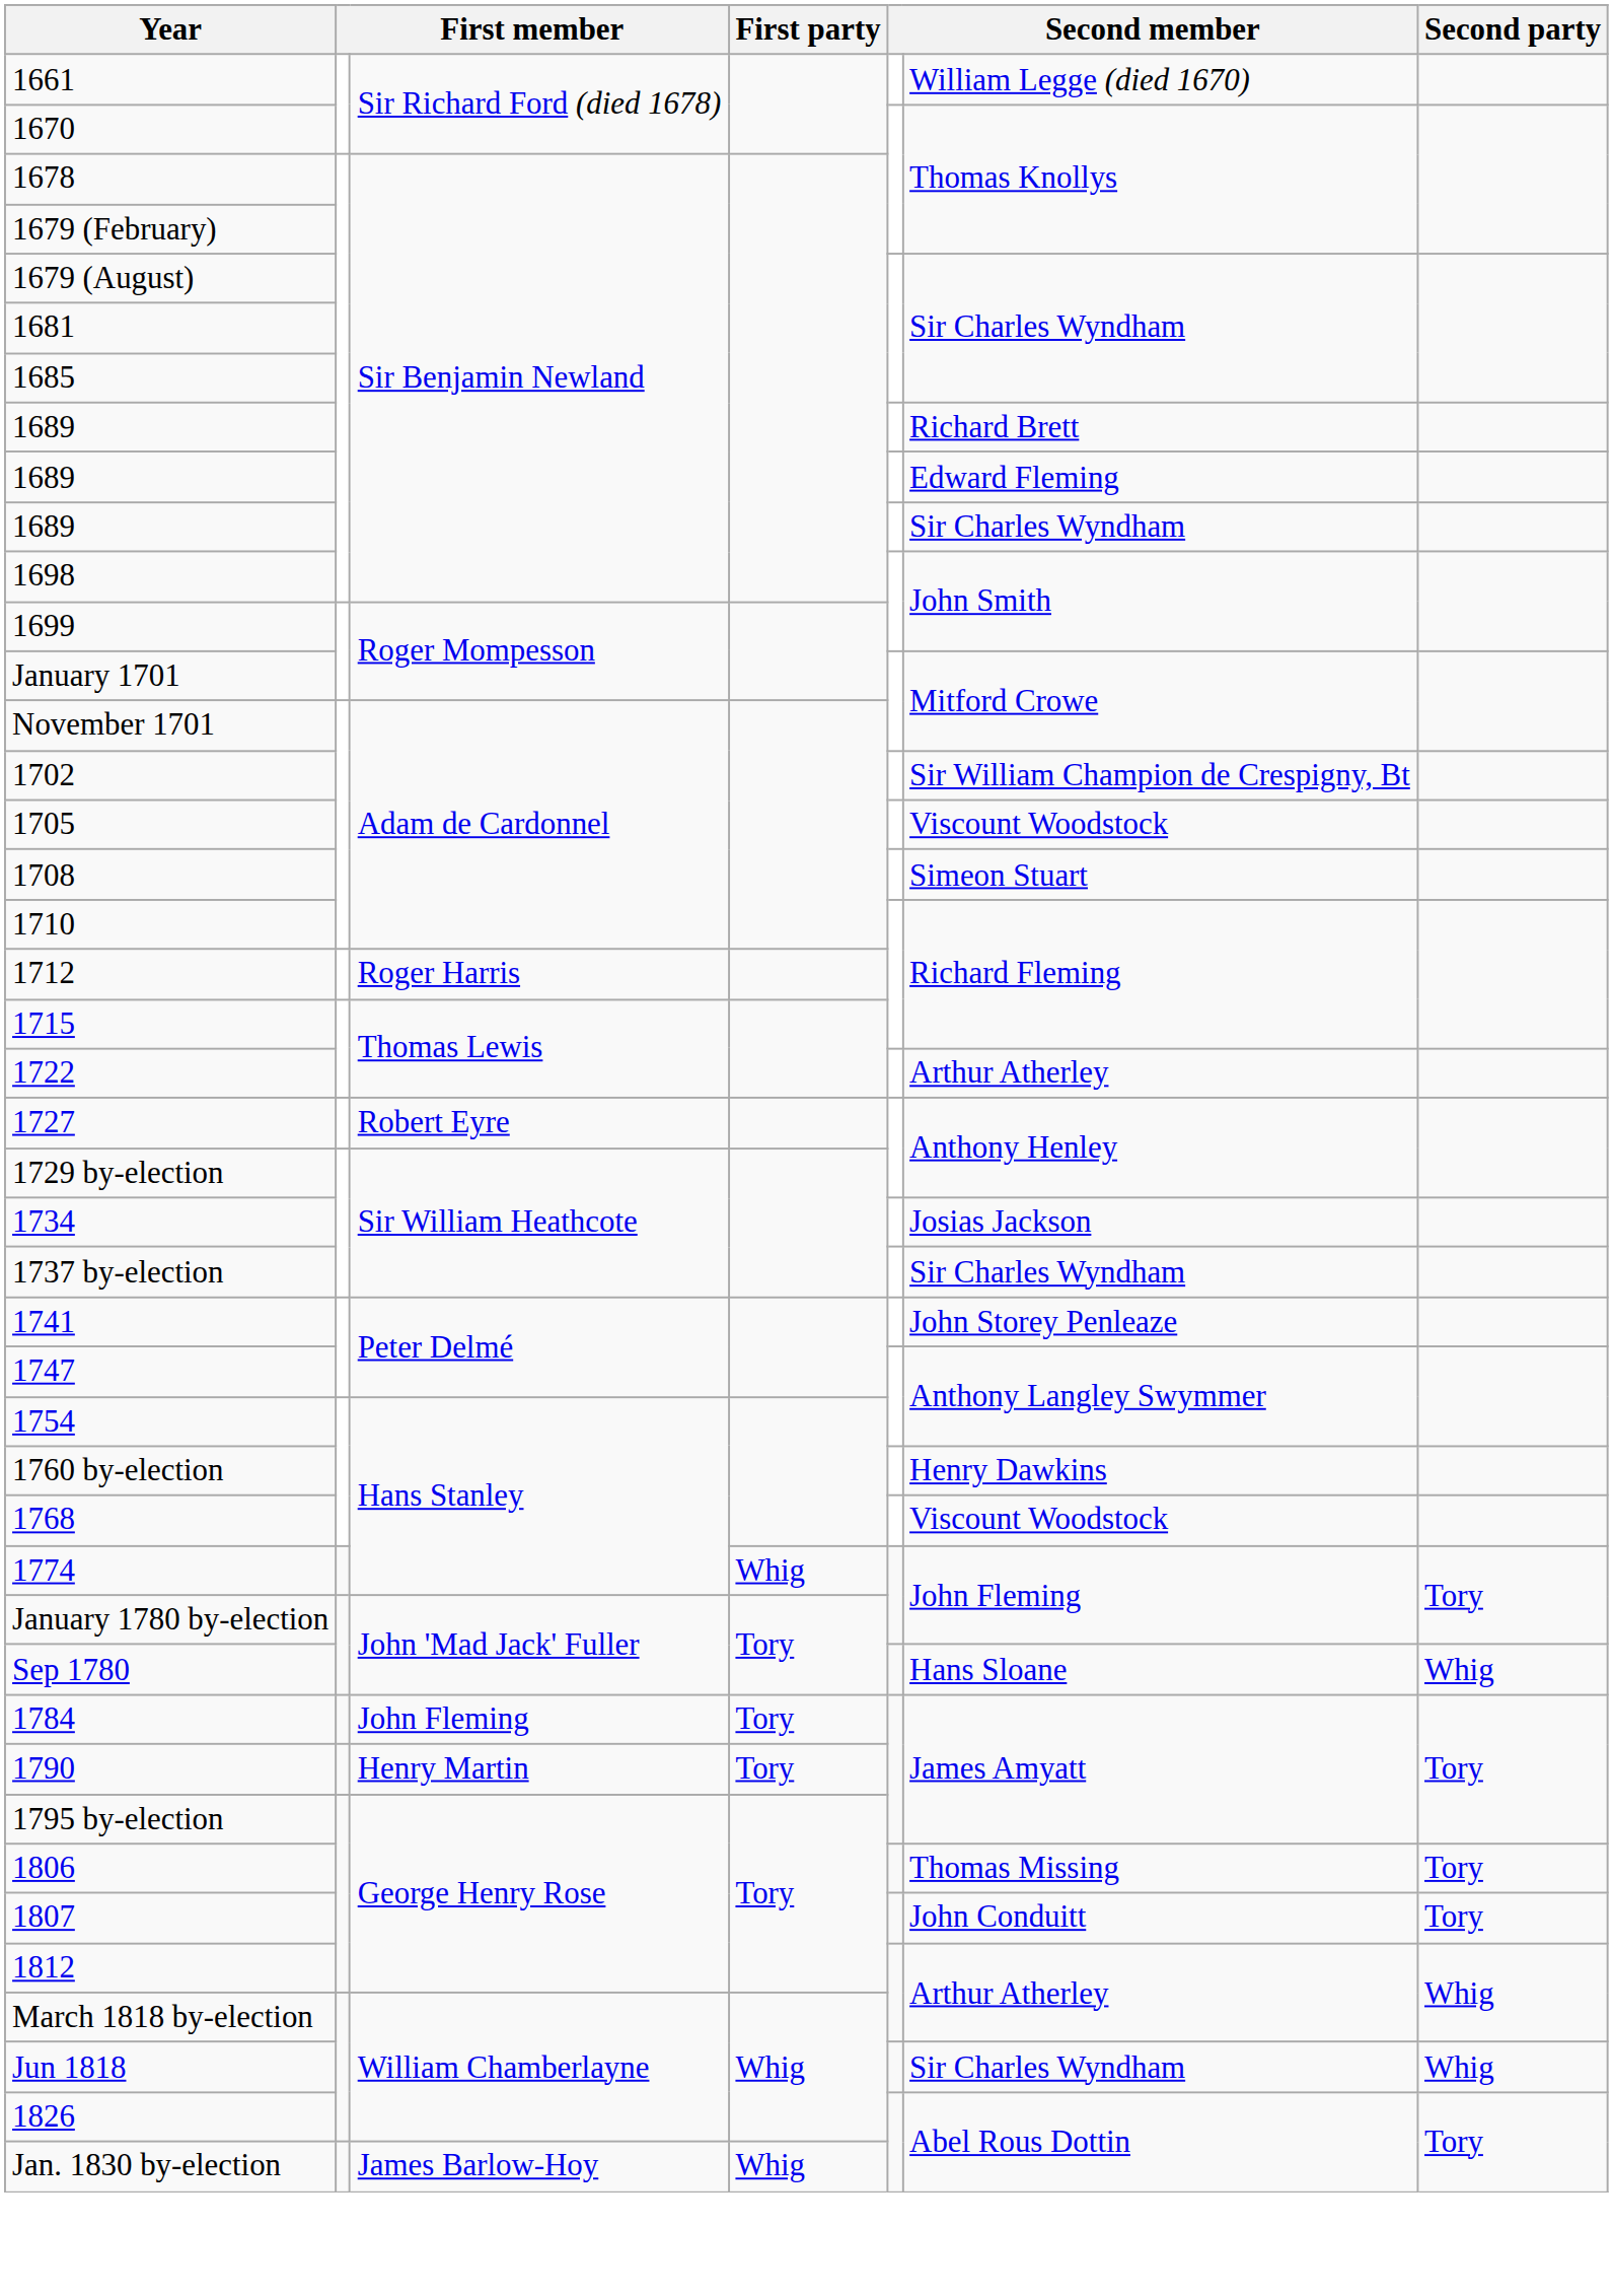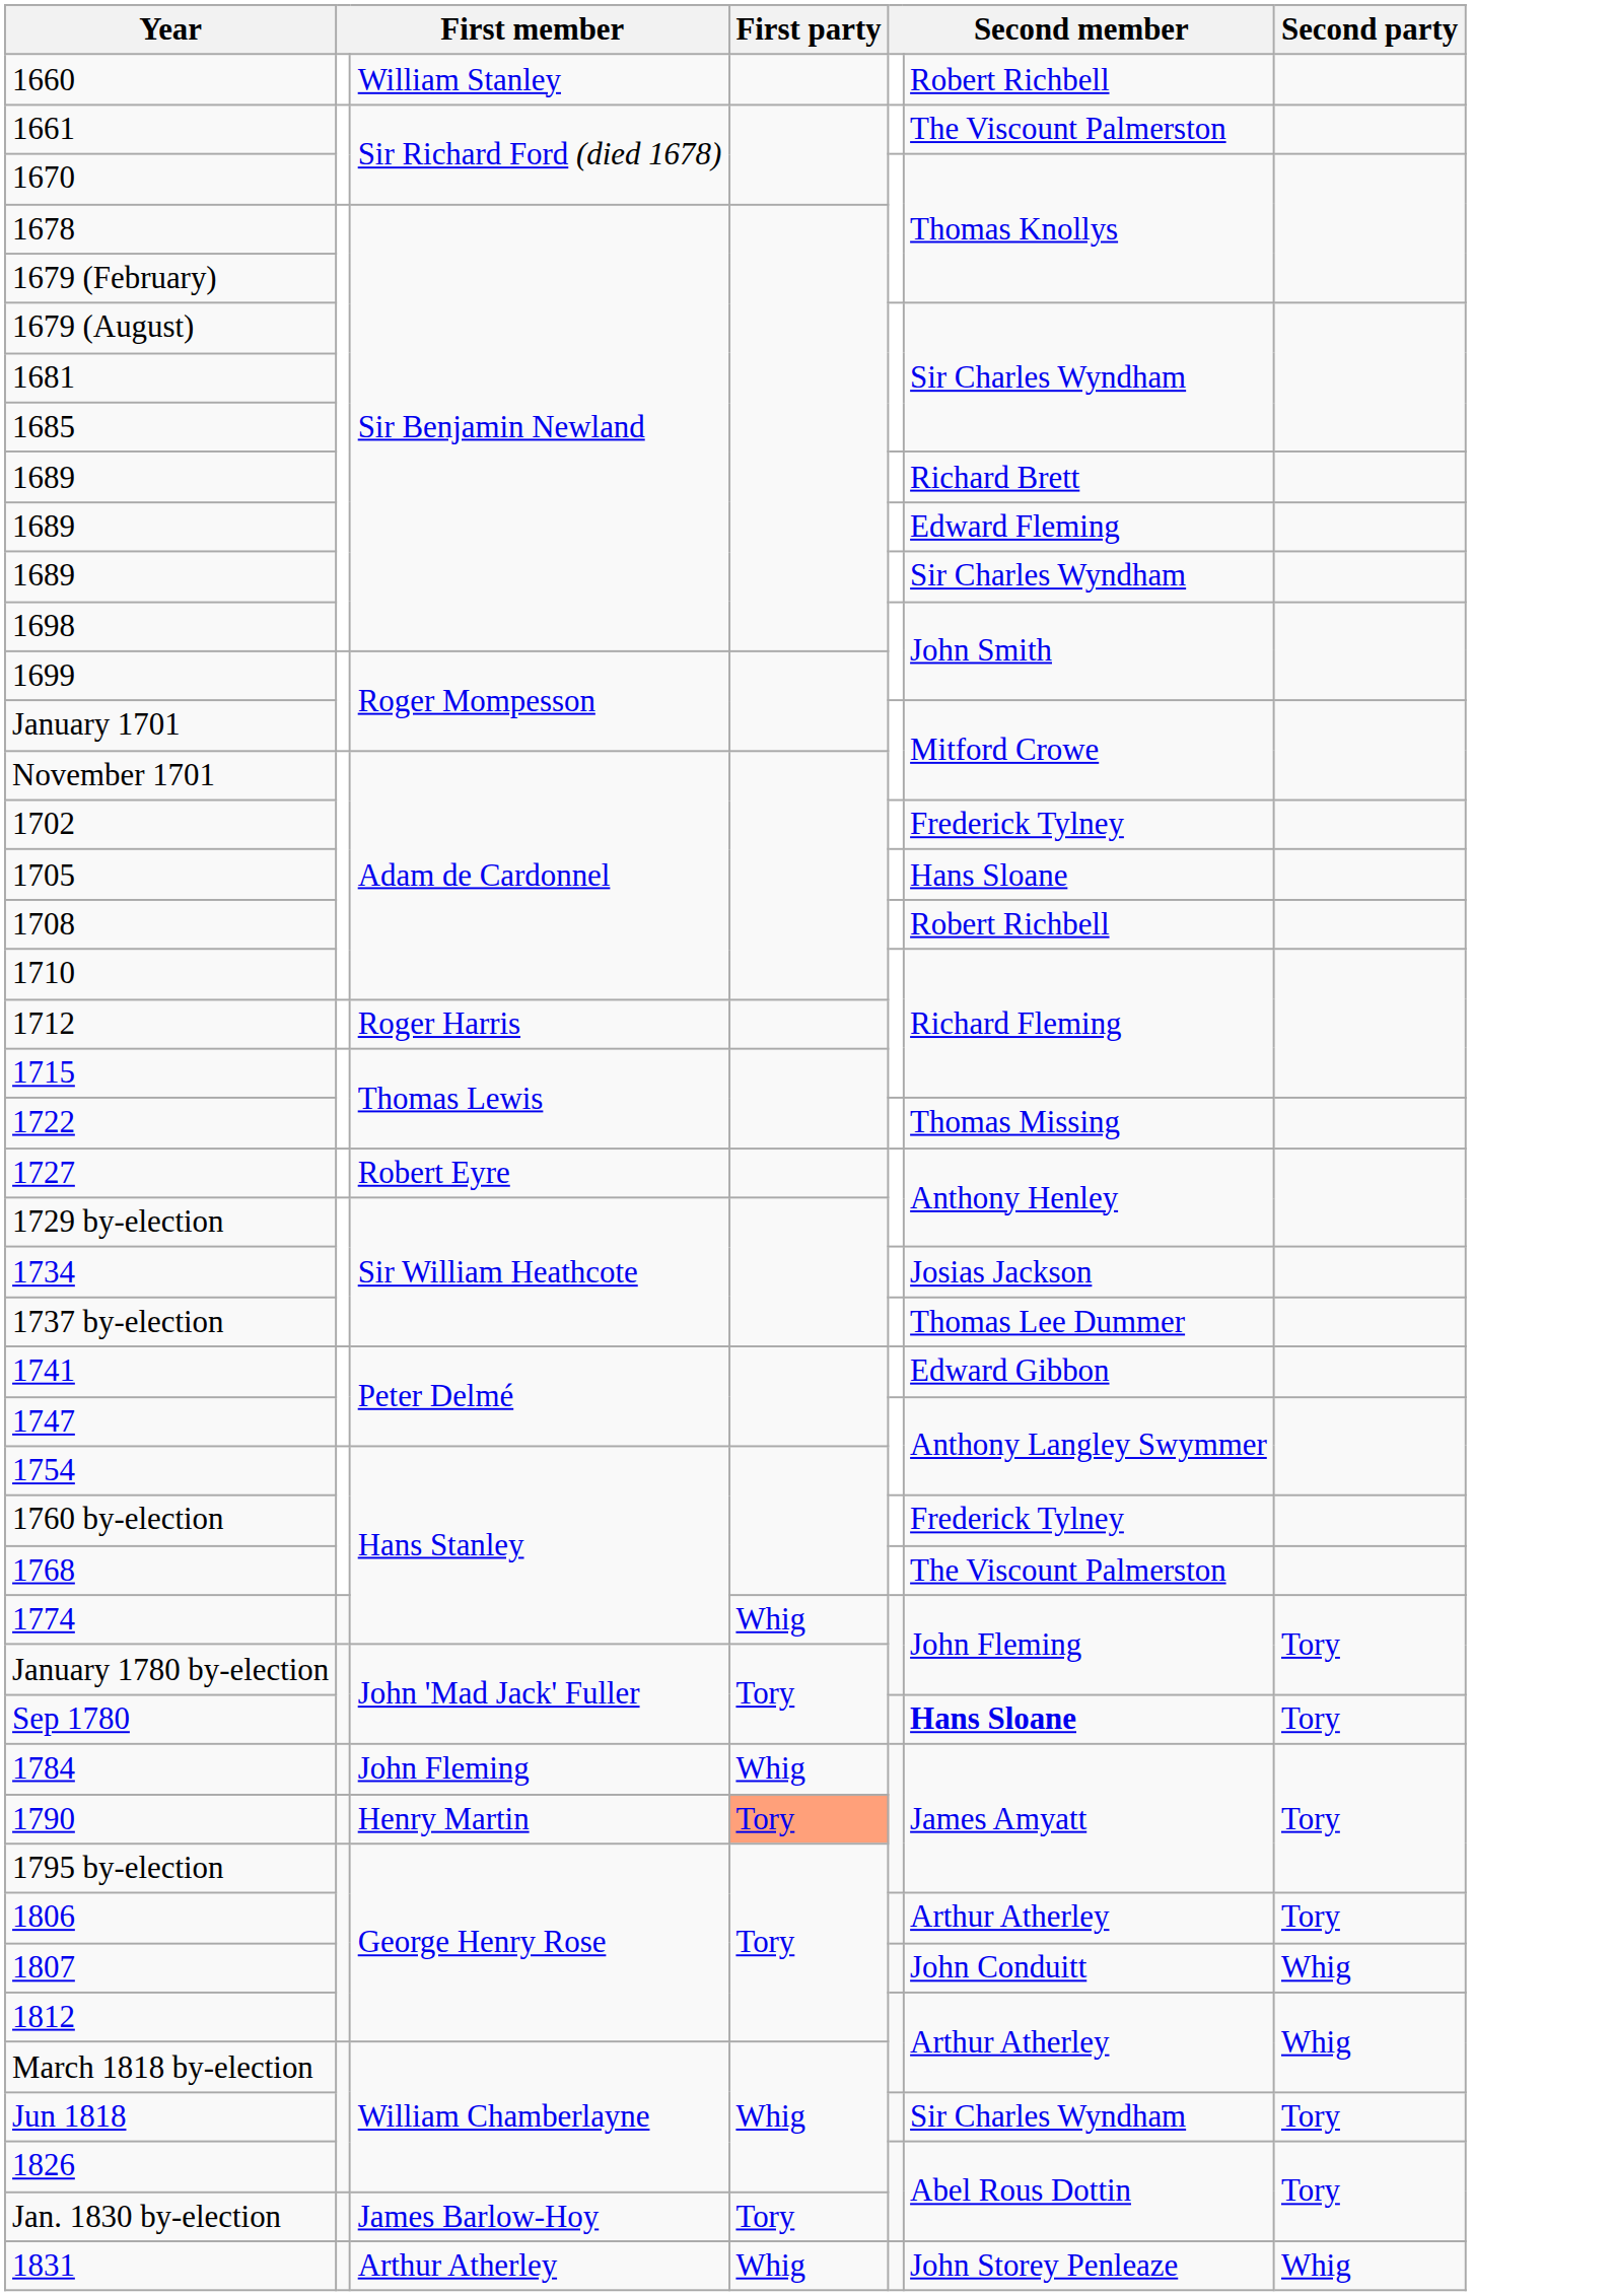+ row: 1660 | William Stanley | Robert Richbell
1661 | column 6: William Legge (died 1670) -> The Viscount Palmerston
1702 | column 6: Sir William Champion de Crespigny, Bt -> Frederick Tylney
1705 | column 6: Viscount Woodstock -> Hans Sloane
1708 | column 6: Simeon Stuart -> Robert Richbell
1722 | column 6: Arthur Atherley -> Thomas Missing
1737 by-election | column 6: Sir Charles Wyndham -> Thomas Lee Dummer
1741 | column 6: John Storey Penleaze -> Edward Gibbon
1760 by-election | column 6: Henry Dawkins -> Frederick Tylney
1768 | column 6: Viscount Woodstock -> The Viscount Palmerston
Sep 1780 | column 6: normal -> bold
Sep 1780 | Second party: Whig -> Tory
1784 | First party: Tory -> Whig
1790 | First party: no background -> lightsalmon background
1806 | column 6: Thomas Missing -> Arthur Atherley
1807 | Second party: Tory -> Whig
Jun 1818 | Second party: Whig -> Tory
Jan. 1830 by-election | First party: Whig -> Tory
+ row: 1831 | Arthur Atherley | Whig | John Storey Penleaze | Whig
